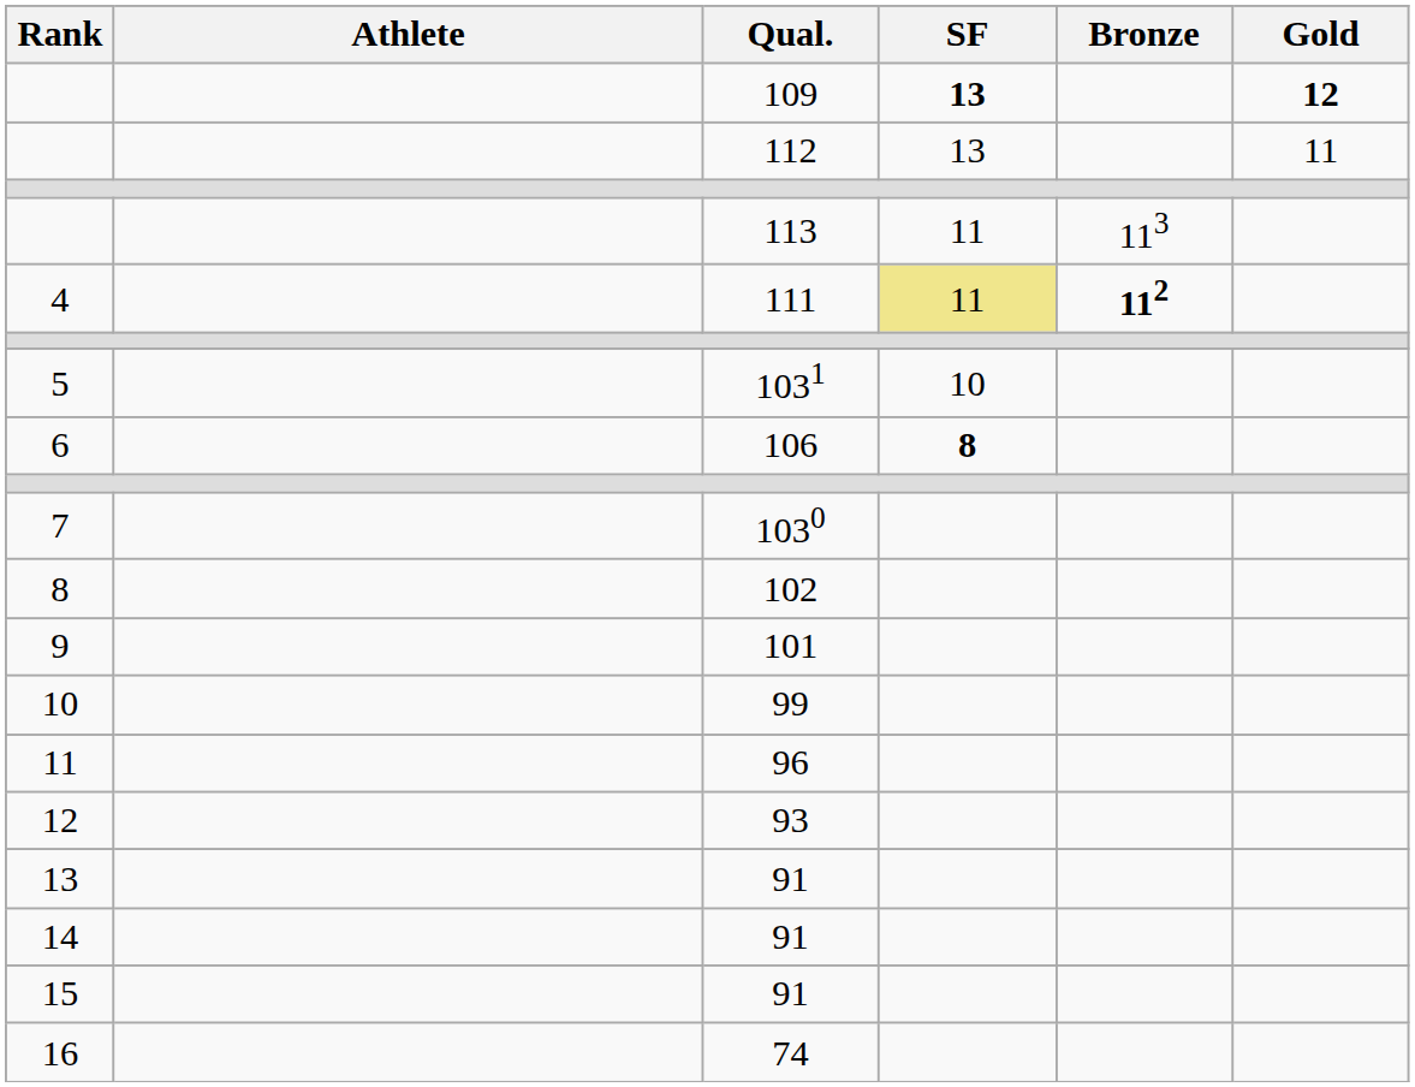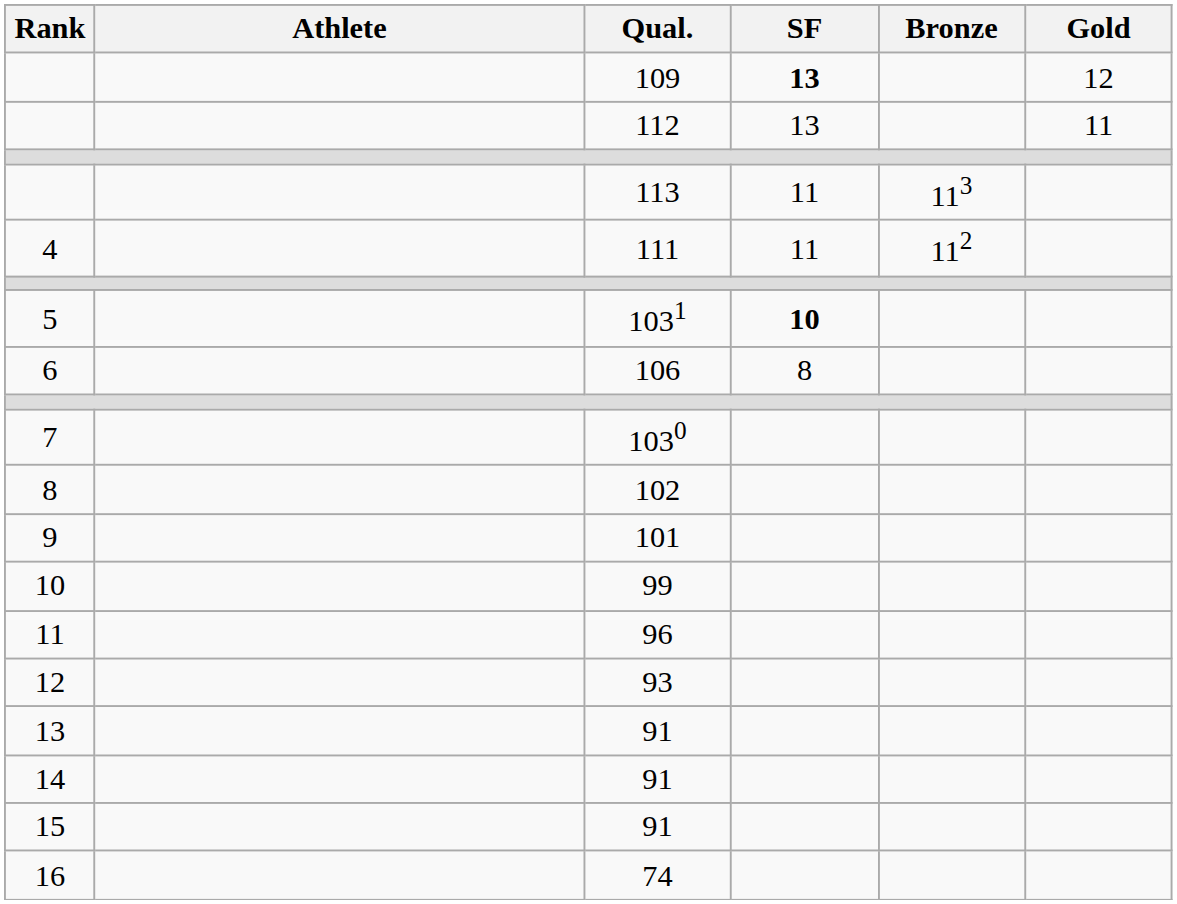109 | Gold: bold -> normal
111 | SF: khaki background -> no background
111 | Bronze: bold -> normal
1031 | SF: normal -> bold
106 | SF: bold -> normal
